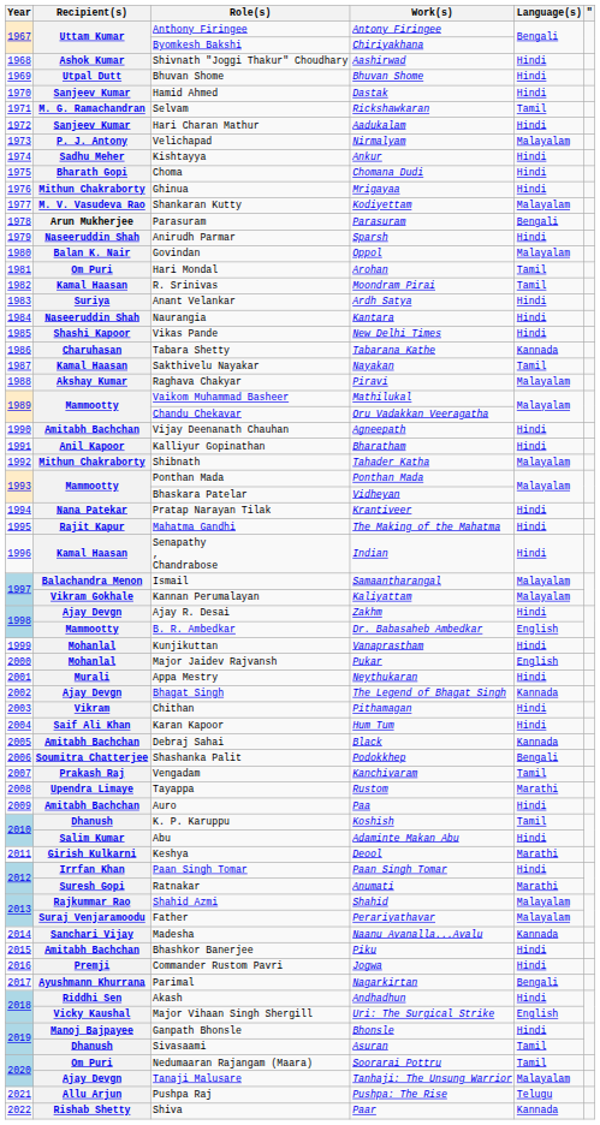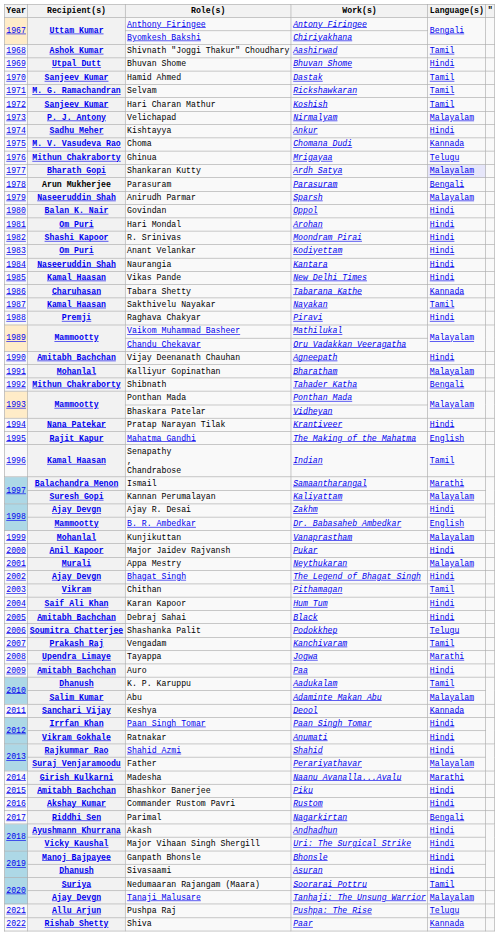Shivnath "Joggi Thakur" Choudhary | Language(s): Hindi -> Tamil
Hamid Ahmed | Language(s): Hindi -> Tamil
Hari Charan Mathur | Work(s): Aadukalam -> Koshish
Hari Charan Mathur | Language(s): Hindi -> Tamil
Choma | Recipient(s): Bharath Gopi -> M. V. Vasudeva Rao
Choma | Language(s): Hindi -> Kannada
Ghinua | Language(s): Hindi -> Telugu
Shankaran Kutty | Recipient(s): M. V. Vasudeva Rao -> Bharath Gopi
Shankaran Kutty | Work(s): Kodiyettam -> Ardh Satya
Shankaran Kutty | Language(s): no background -> lavender background
Anirudh Parmar | Language(s): Hindi -> Malayalam
Govindan | Language(s): Malayalam -> Hindi
Hari Mondal | Language(s): Tamil -> Hindi
R. Srinivas | Recipient(s): Kamal Haasan -> Shashi Kapoor
R. Srinivas | Language(s): Tamil -> Hindi
Anant Velankar | Recipient(s): Suriya -> Om Puri
Anant Velankar | Work(s): Ardh Satya -> Kodiyettam
Vikas Pande | Recipient(s): Shashi Kapoor -> Kamal Haasan
Raghava Chakyar | Recipient(s): Akshay Kumar -> Premji
Raghava Chakyar | Language(s): Malayalam -> Hindi
Kalliyur Gopinathan | Recipient(s): Anil Kapoor -> Mohanlal
Kalliyur Gopinathan | Language(s): Hindi -> Malayalam
Shibnath | Language(s): Malayalam -> Bengali
Mahatma Gandhi | Language(s): Hindi -> English
Senapathy , Chandrabose | Language(s): Hindi -> Tamil
Ismail | Language(s): Malayalam -> Marathi
Kannan Perumalayan | Recipient(s): Vikram Gokhale -> Suresh Gopi
Kunjikuttan | Language(s): Hindi -> Malayalam
Major Jaidev Rajvansh | Recipient(s): Mohanlal -> Anil Kapoor
Major Jaidev Rajvansh | Language(s): English -> Hindi
Appa Mestry | Language(s): Hindi -> Malayalam
Bhagat Singh | Language(s): Kannada -> Hindi
Chithan | Language(s): Hindi -> Tamil
Debraj Sahai | Language(s): Kannada -> Hindi
Shashanka Palit | Language(s): Bengali -> Telugu
Tayappa | Work(s): Rustom -> Jogwa
K. P. Karuppu | Work(s): Koshish -> Aadukalam
Abu | Language(s): Hindi -> Malayalam
Keshya | Recipient(s): Girish Kulkarni -> Sanchari Vijay
Keshya | Language(s): Marathi -> Kannada
Ratnakar | Recipient(s): Suresh Gopi -> Vikram Gokhale
Ratnakar | Language(s): Marathi -> Hindi
Shahid Azmi | Language(s): Malayalam -> Hindi
Madesha | Recipient(s): Sanchari Vijay -> Girish Kulkarni
Madesha | Language(s): Kannada -> Marathi
Commander Rustom Pavri | Recipient(s): Premji -> Akshay Kumar
Commander Rustom Pavri | Work(s): Jogwa -> Rustom
Parimal | Recipient(s): Ayushmann Khurrana -> Riddhi Sen
Akash | Recipient(s): Riddhi Sen -> Ayushmann Khurrana
Major Vihaan Singh Shergill | Language(s): English -> Hindi
Sivasaami | Language(s): Tamil -> Hindi
Nedumaaran Rajangam (Maara) | Recipient(s): Om Puri -> Suriya
